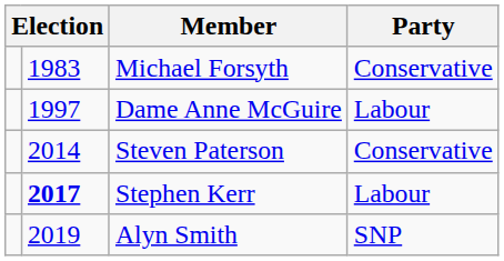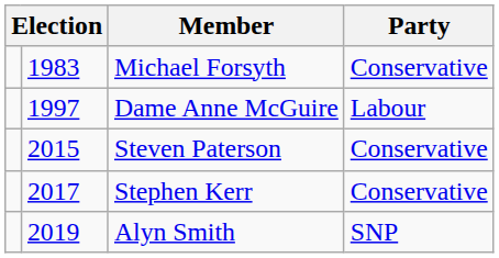Steven Paterson | column 2: 2014 -> 2015
Stephen Kerr | column 2: bold -> normal
Stephen Kerr | Party: Labour -> Conservative
